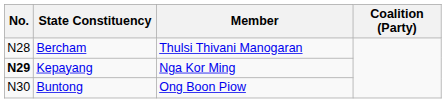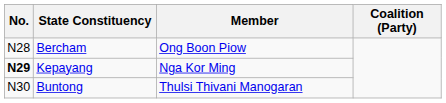Bercham | Member: Thulsi Thivani Manogaran -> Ong Boon Piow
Buntong | Member: Ong Boon Piow -> Thulsi Thivani Manogaran
